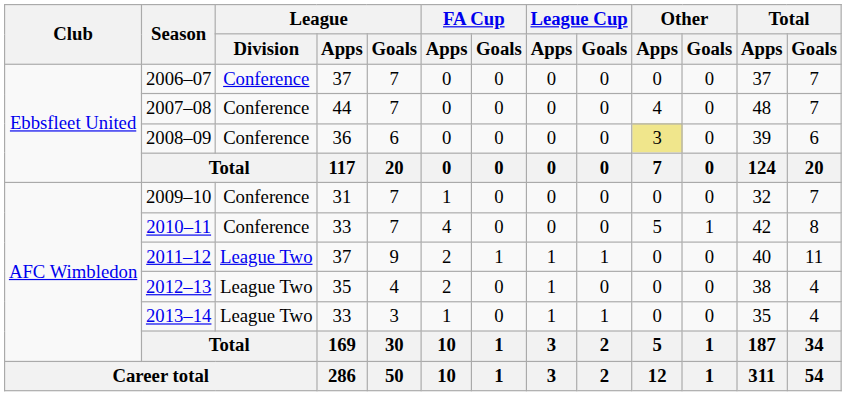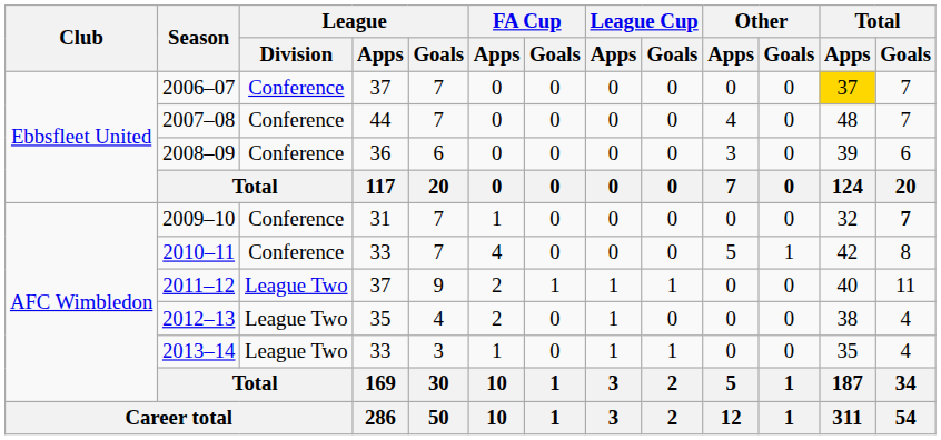2006–07 | Total / Apps: no background -> gold background
2008–09 | Other / Apps: khaki background -> no background
2009–10 | Total / Goals: normal -> bold
